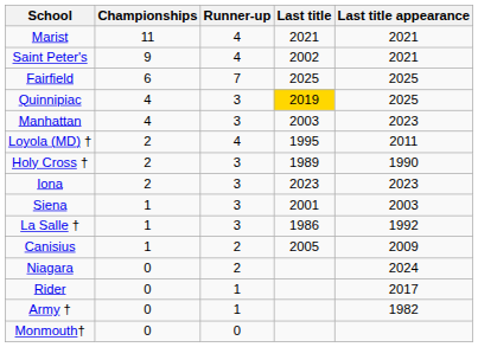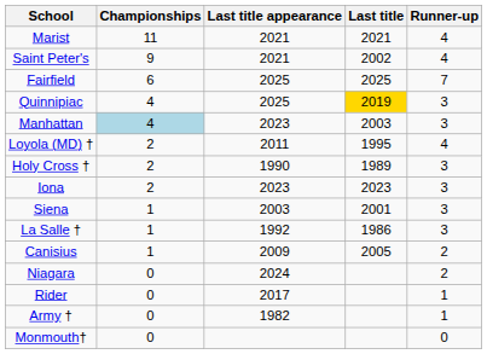columns swapped: Runner-up <-> Last title appearance
Manhattan | Championships: no background -> lightblue background
